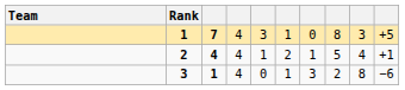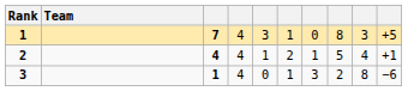columns swapped: Rank <-> Team
